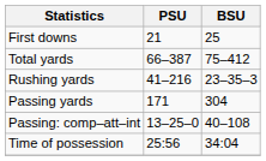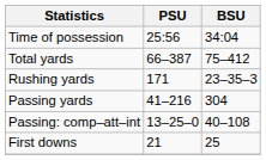rows swapped: First downs <-> Time of possession
Rushing yards | PSU: 41–216 -> 171
Passing yards | PSU: 171 -> 41–216
